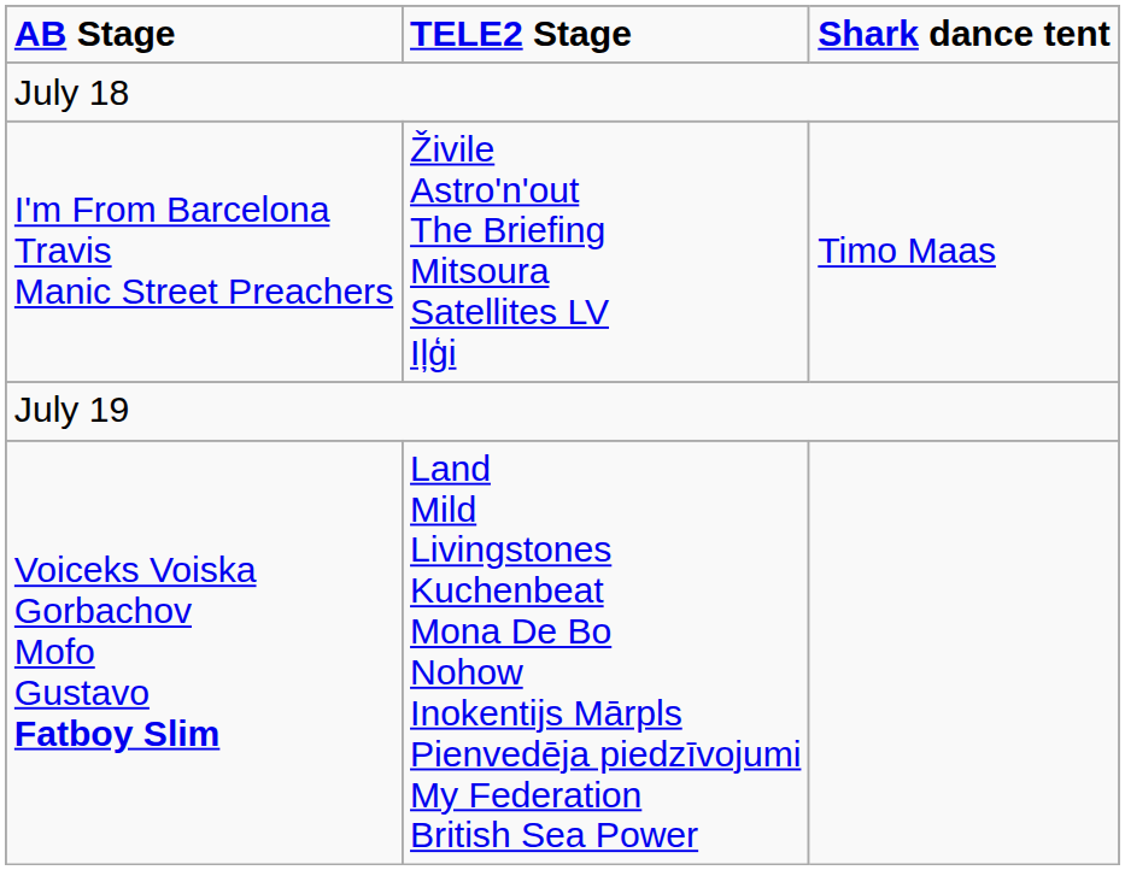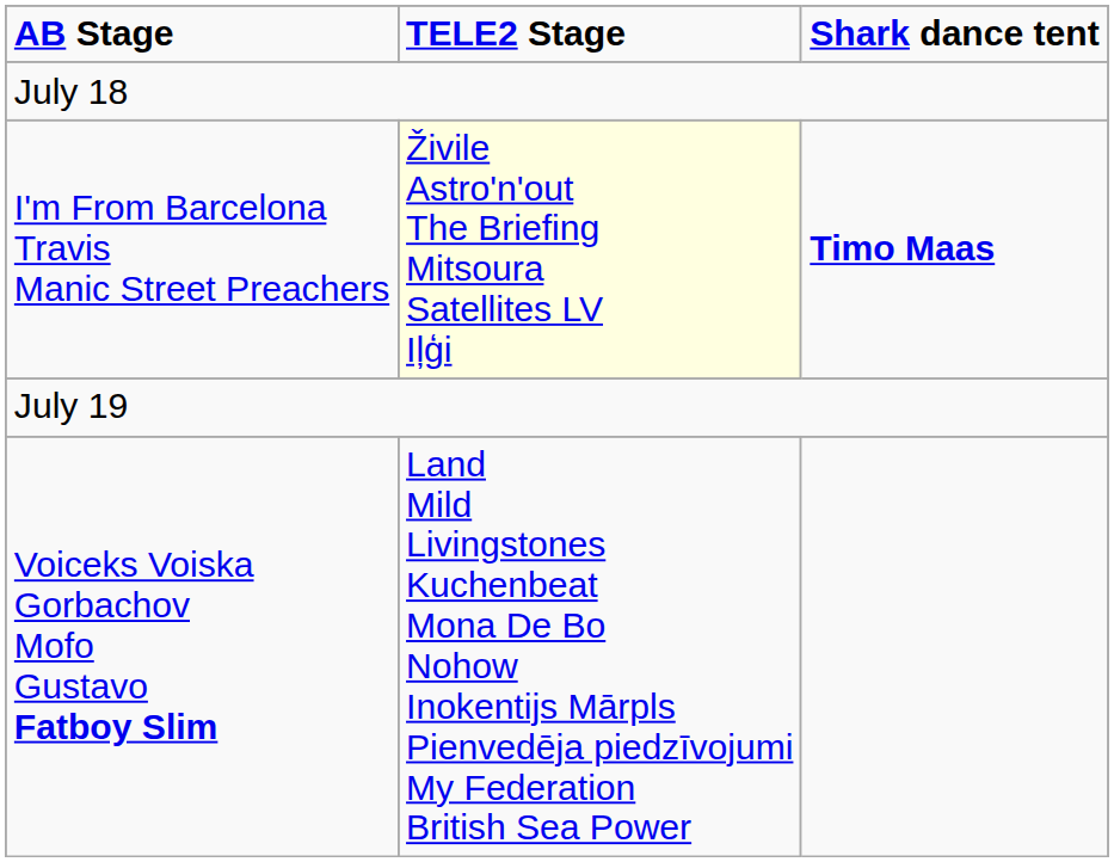I'm From Barcelona Travis Manic Street Preachers | TELE2 Stage: no background -> lightyellow background
I'm From Barcelona Travis Manic Street Preachers | Shark dance tent: normal -> bold
